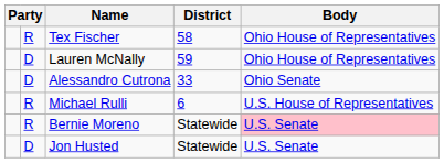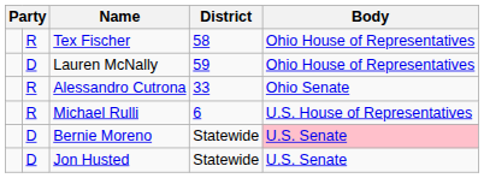Alessandro Cutrona | column 2: D -> R
Bernie Moreno | column 2: R -> D
